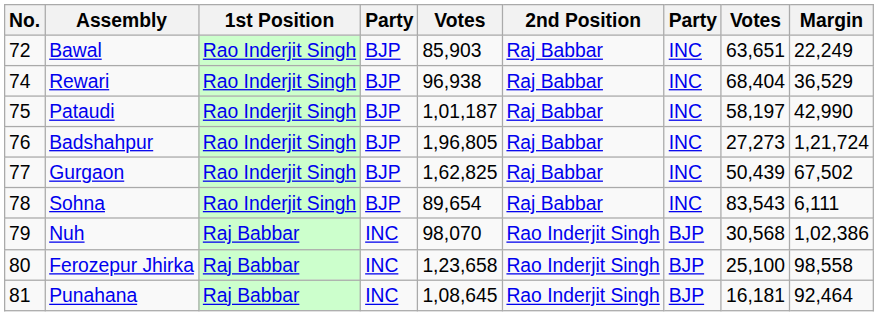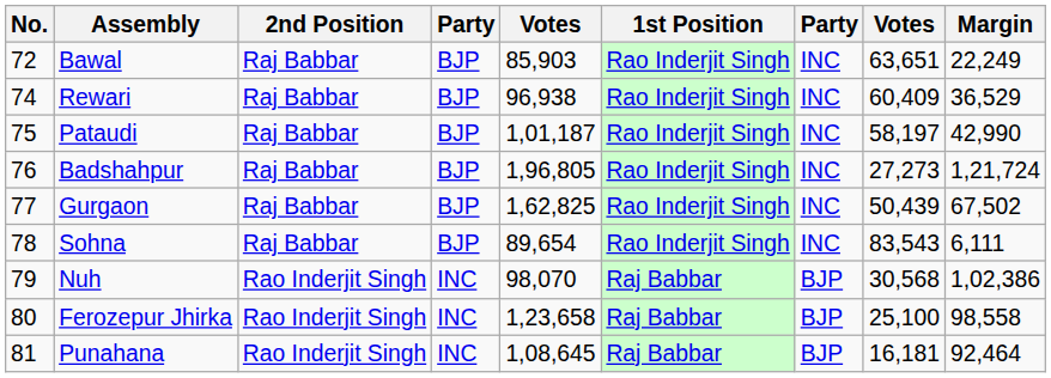columns swapped: 1st Position <-> 2nd Position
Rewari | column 8: 68,404 -> 60,409
